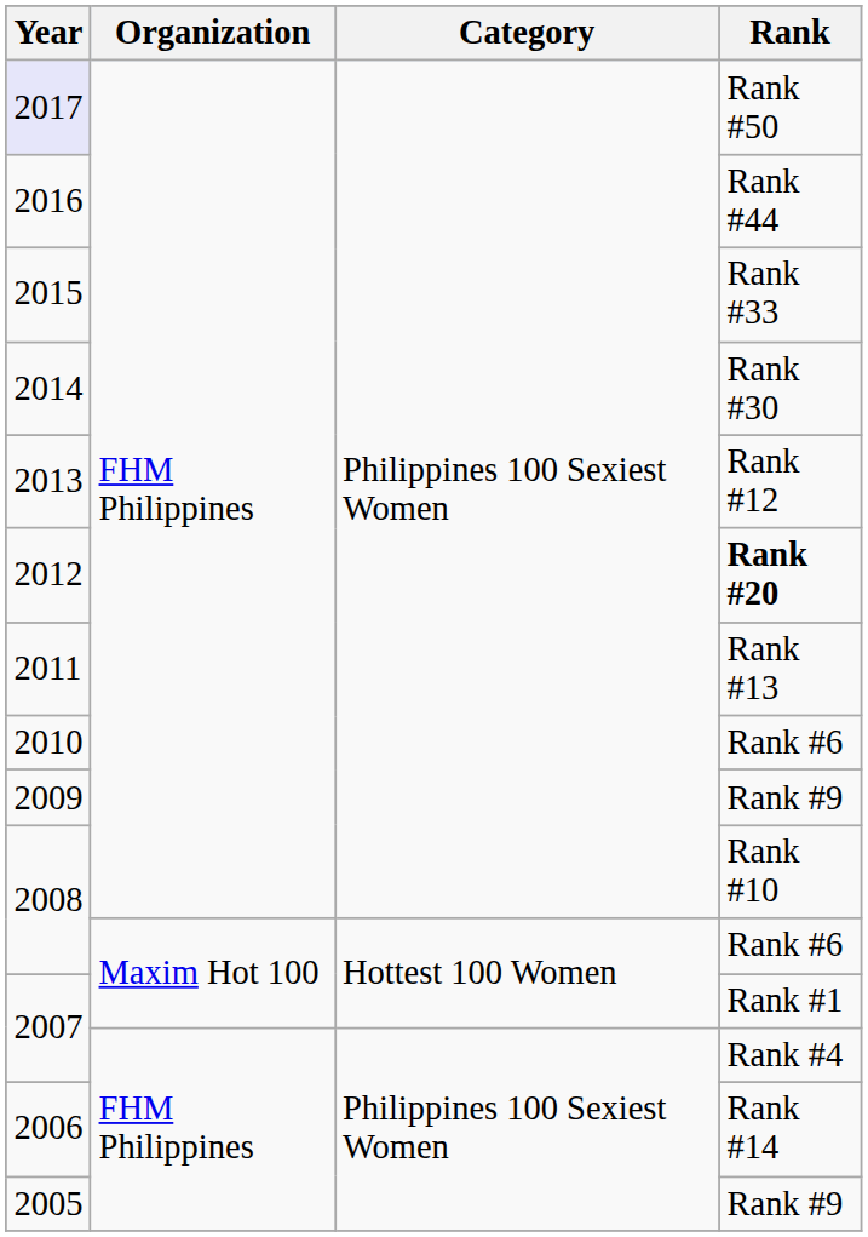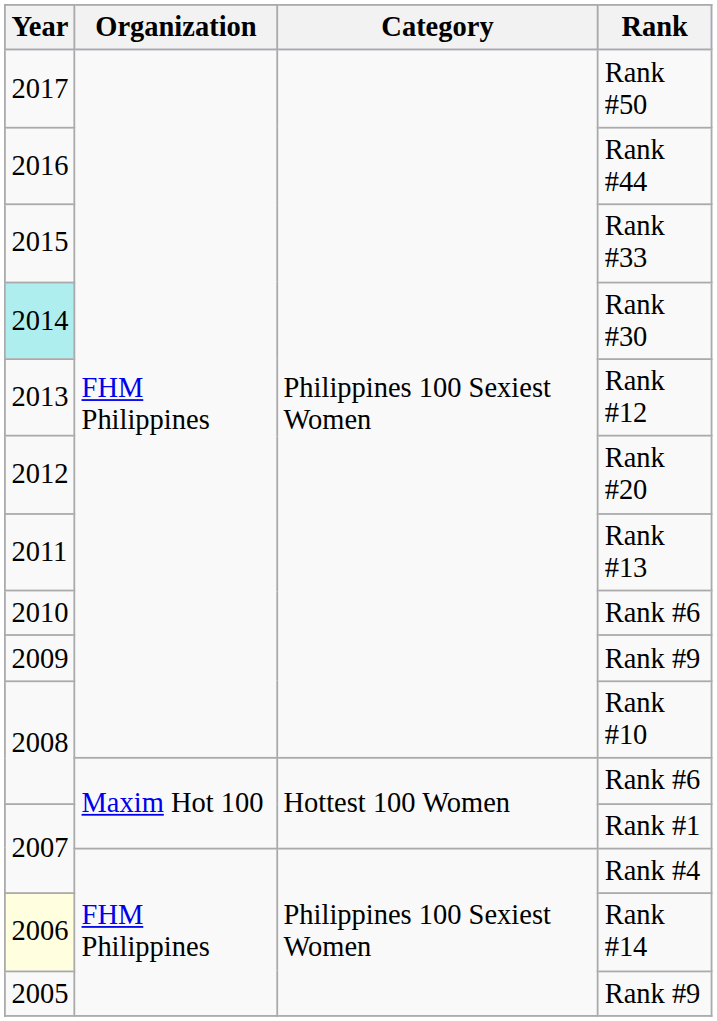2017 | Year: lavender background -> no background
2014 | Year: no background -> paleturquoise background
2012 | Rank: bold -> normal
2006 | Year: no background -> lightyellow background
